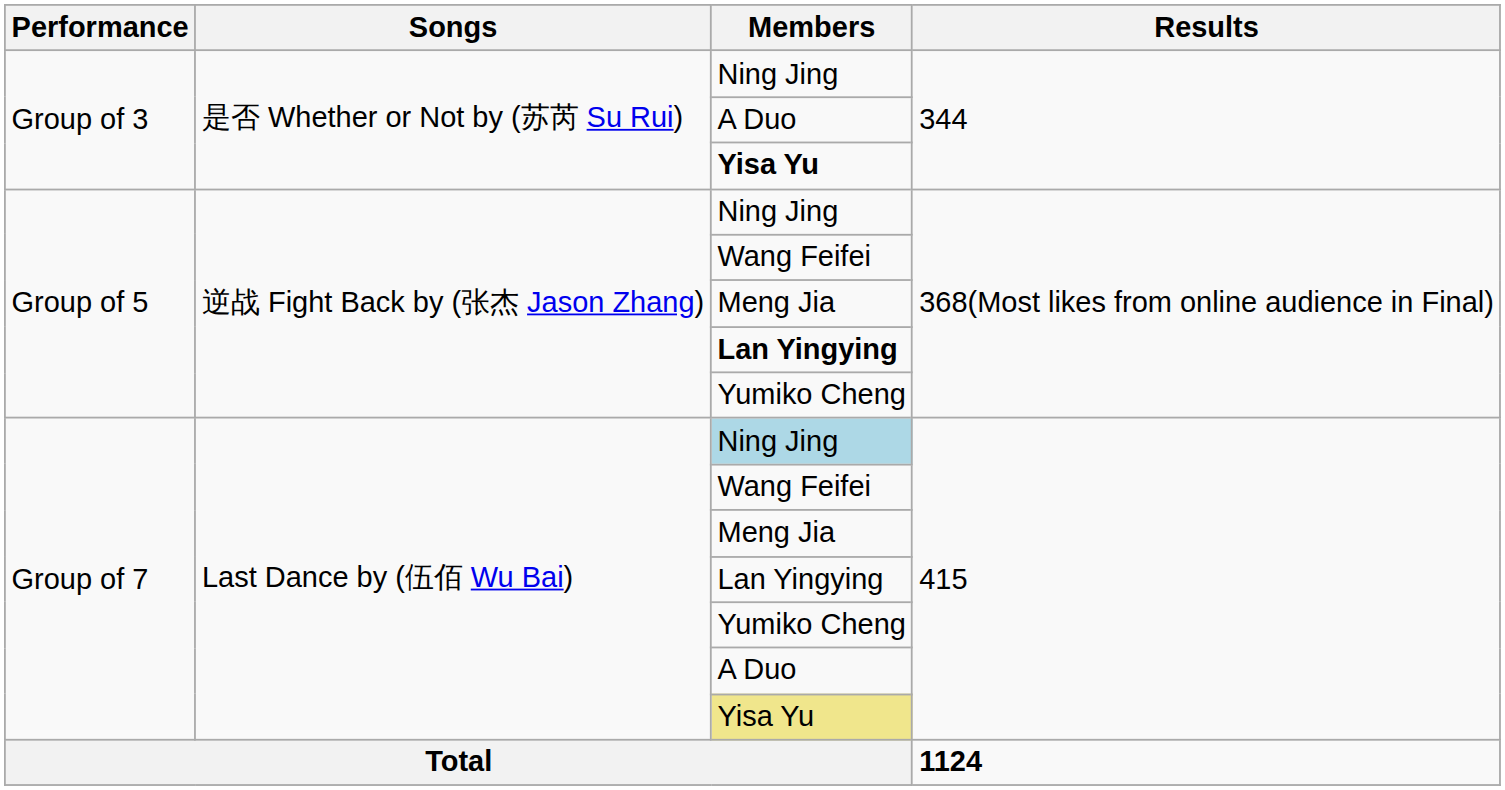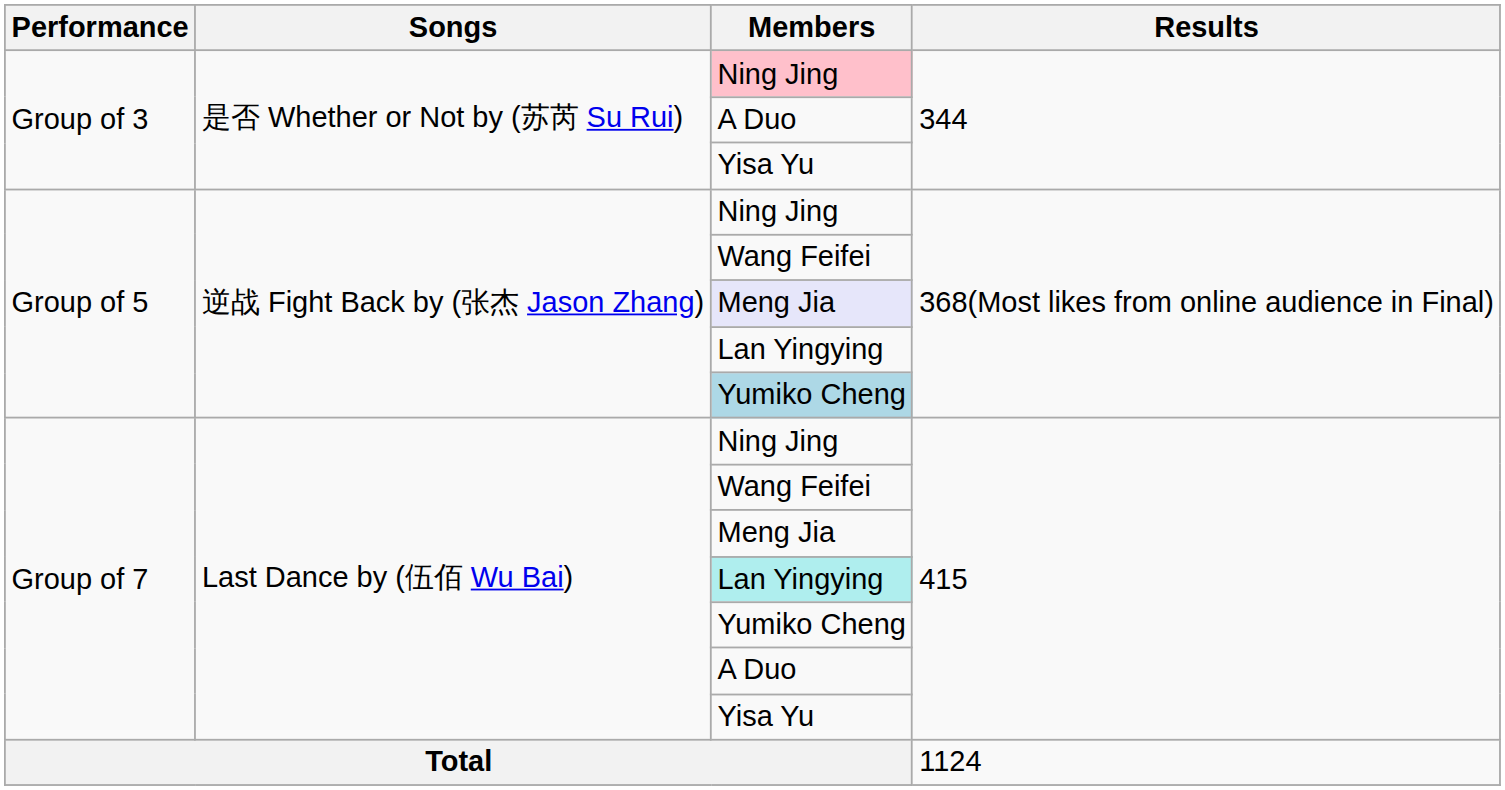Group of 3 / Ning Jing | Members: no background -> pink background
Group of 3 / Yisa Yu | Members: bold -> normal
Group of 5 / Meng Jia | Members: no background -> lavender background
Group of 5 / Lan Yingying | Members: bold -> normal
Group of 5 / Yumiko Cheng | Members: no background -> lightblue background
Group of 7 / Ning Jing | Members: lightblue background -> no background
Group of 7 / Lan Yingying | Members: no background -> paleturquoise background
Group of 7 / Yisa Yu | Members: khaki background -> no background
Total | Results: bold -> normal
